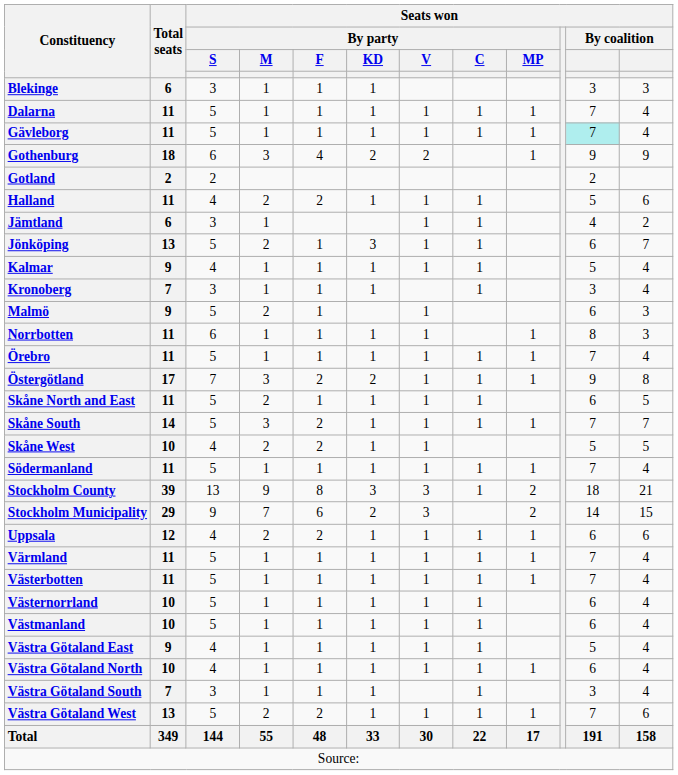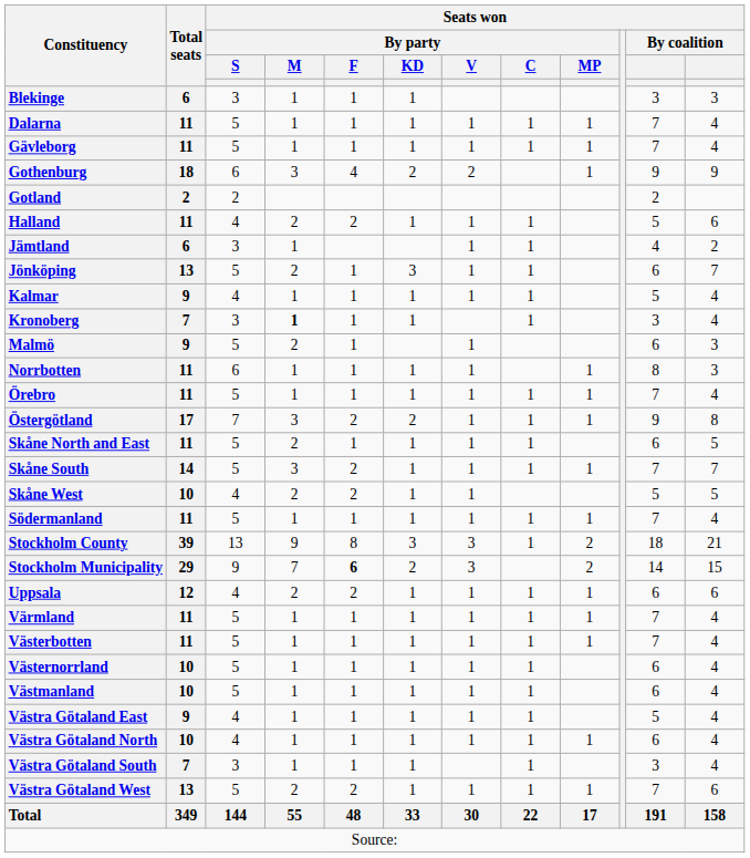Gävleborg | column 11: paleturquoise background -> no background
Kronoberg | Seats won / By party / M: normal -> bold
Stockholm Municipality | Seats won / By party / F: normal -> bold
